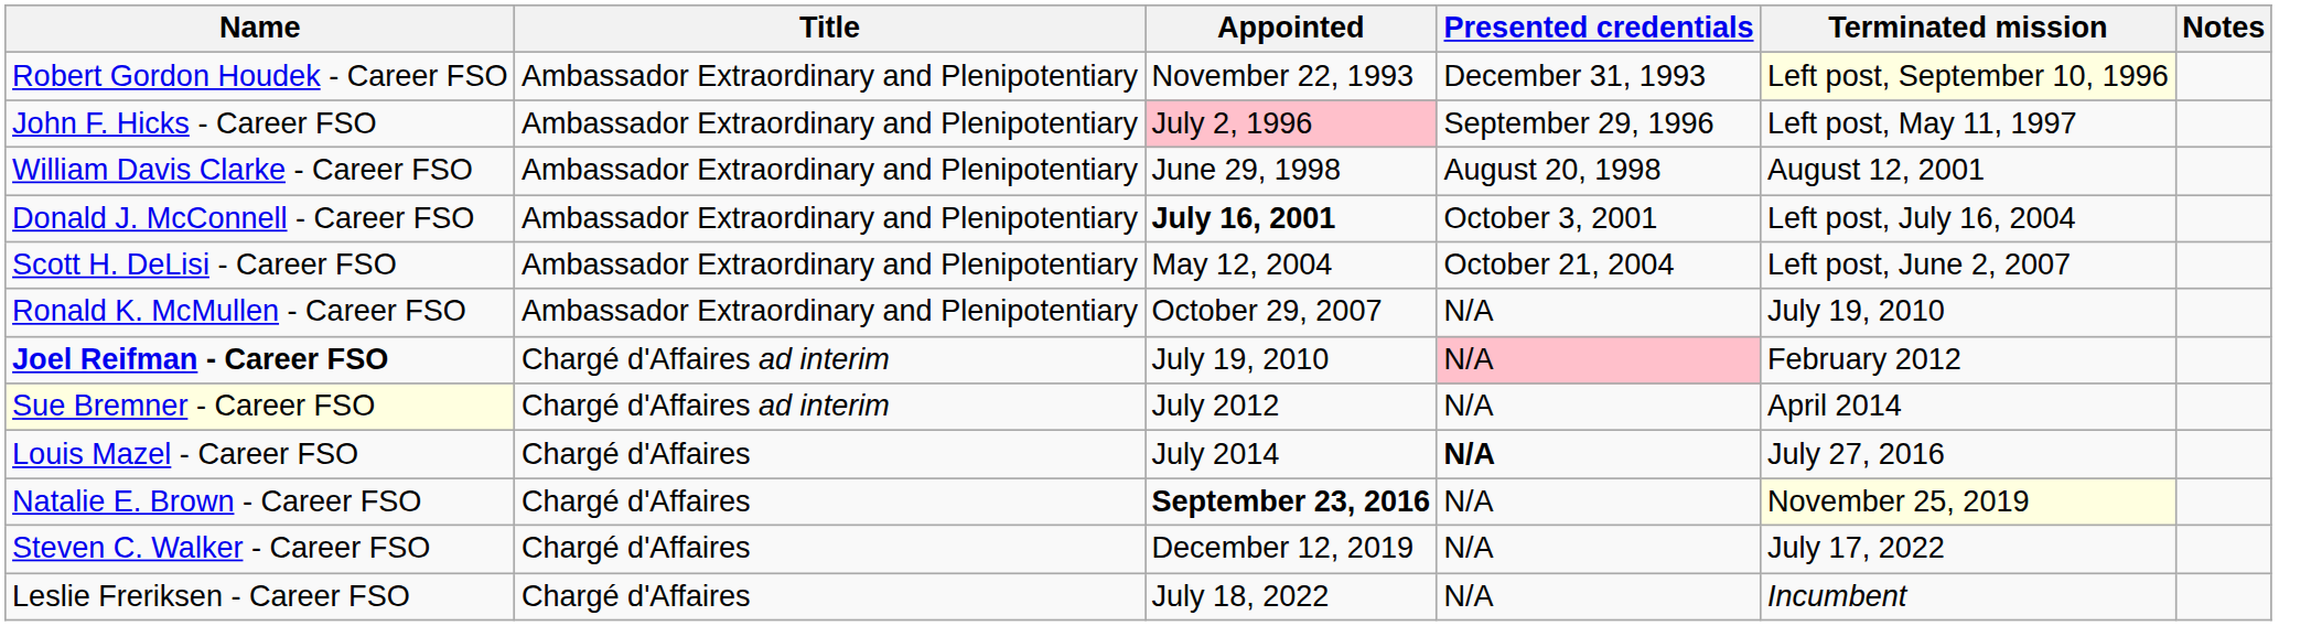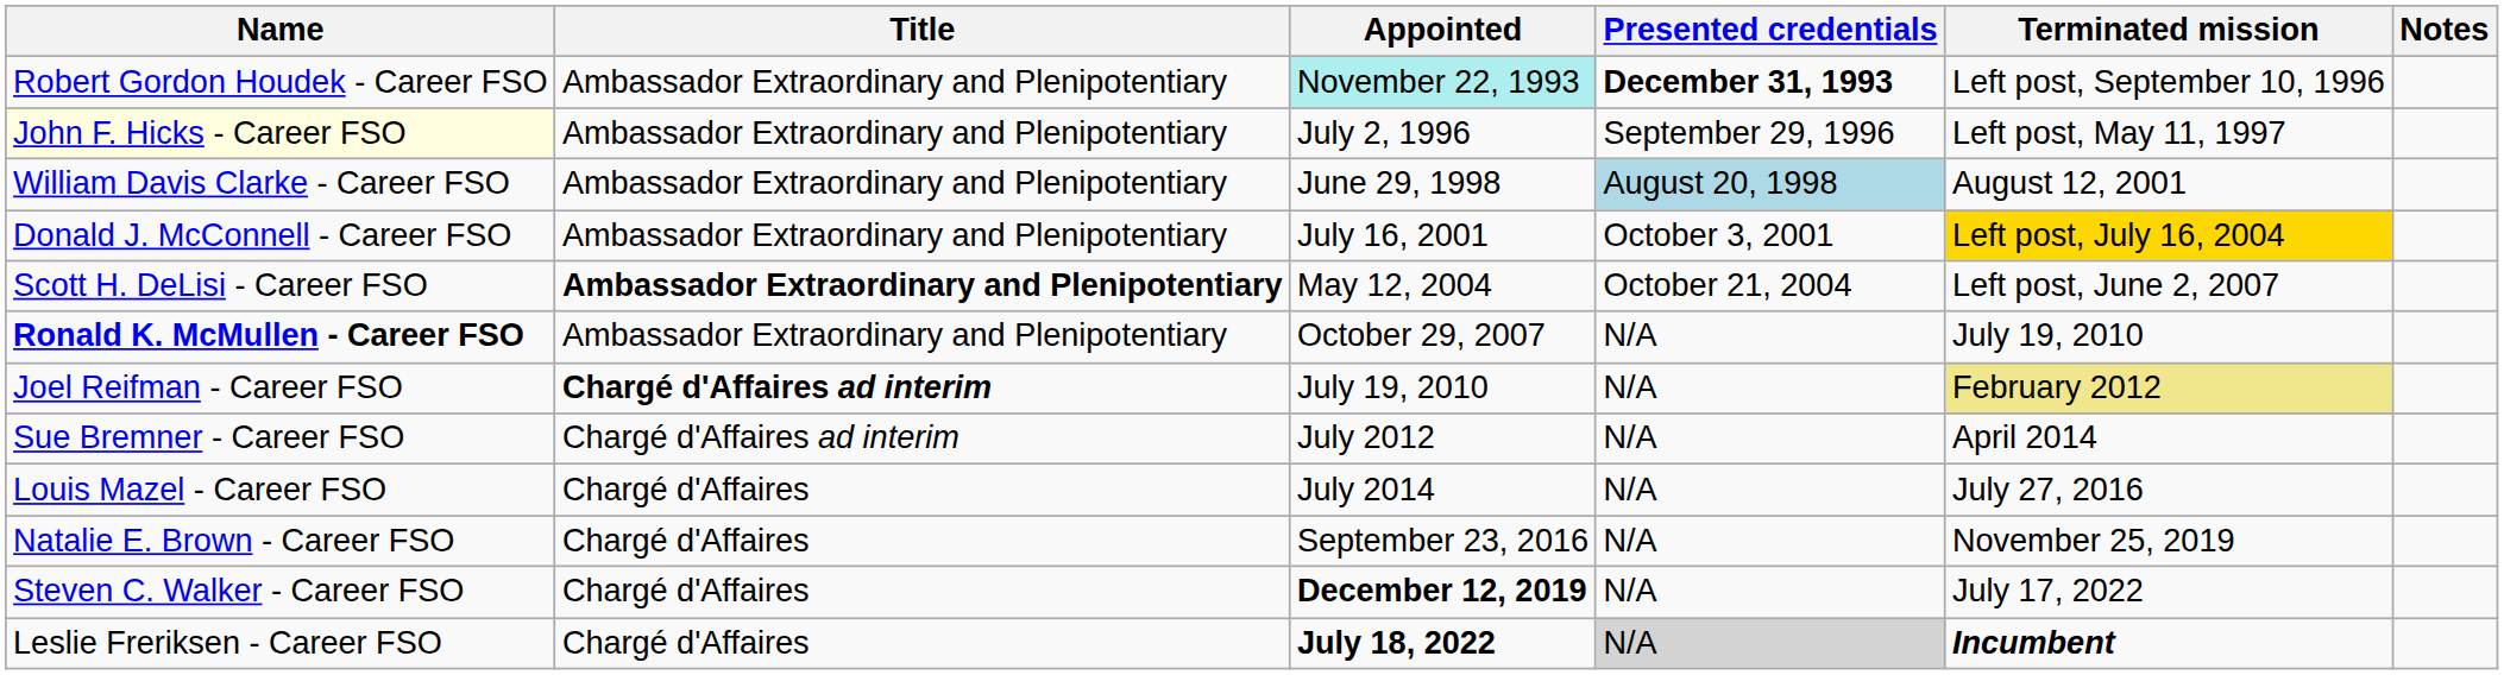row 2 | Appointed: no background -> paleturquoise background
row 2 | Presented credentials: normal -> bold
row 2 | Terminated mission: lightyellow background -> no background
row 3 | Name: no background -> lightyellow background
row 3 | Appointed: pink background -> no background
row 4 | Presented credentials: no background -> lightblue background
row 5 | Appointed: bold -> normal
row 5 | Terminated mission: no background -> gold background
row 6 | Title: normal -> bold
row 7 | Name: normal -> bold
row 8 | Name: bold -> normal
row 8 | Title: normal -> bold
row 8 | Presented credentials: pink background -> no background
row 8 | Terminated mission: no background -> khaki background
row 9 | Name: lightyellow background -> no background
row 10 | Presented credentials: bold -> normal
row 11 | Appointed: bold -> normal
row 11 | Terminated mission: lightyellow background -> no background
row 12 | Appointed: normal -> bold
row 13 | Appointed: normal -> bold
row 13 | Presented credentials: no background -> lightgrey background
row 13 | Terminated mission: normal -> bold
